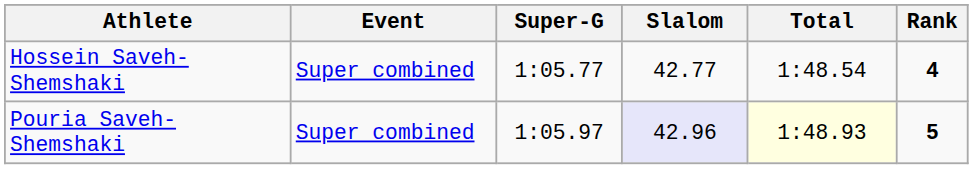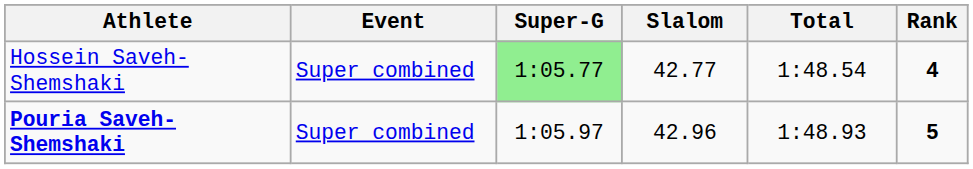row 2 | Super-G: no background -> lightgreen background
row 3 | Athlete: normal -> bold
row 3 | Slalom: lavender background -> no background
row 3 | Total: lightyellow background -> no background
